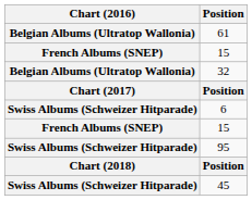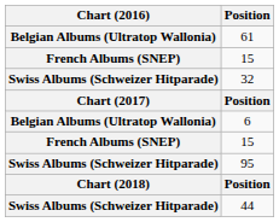row 4 | Chart (2016): Belgian Albums (Ultratop Wallonia) -> Swiss Albums (Schweizer Hitparade)
row 6 | Chart (2016): Swiss Albums (Schweizer Hitparade) -> Belgian Albums (Ultratop Wallonia)
row 10 | Position: 45 -> 44
